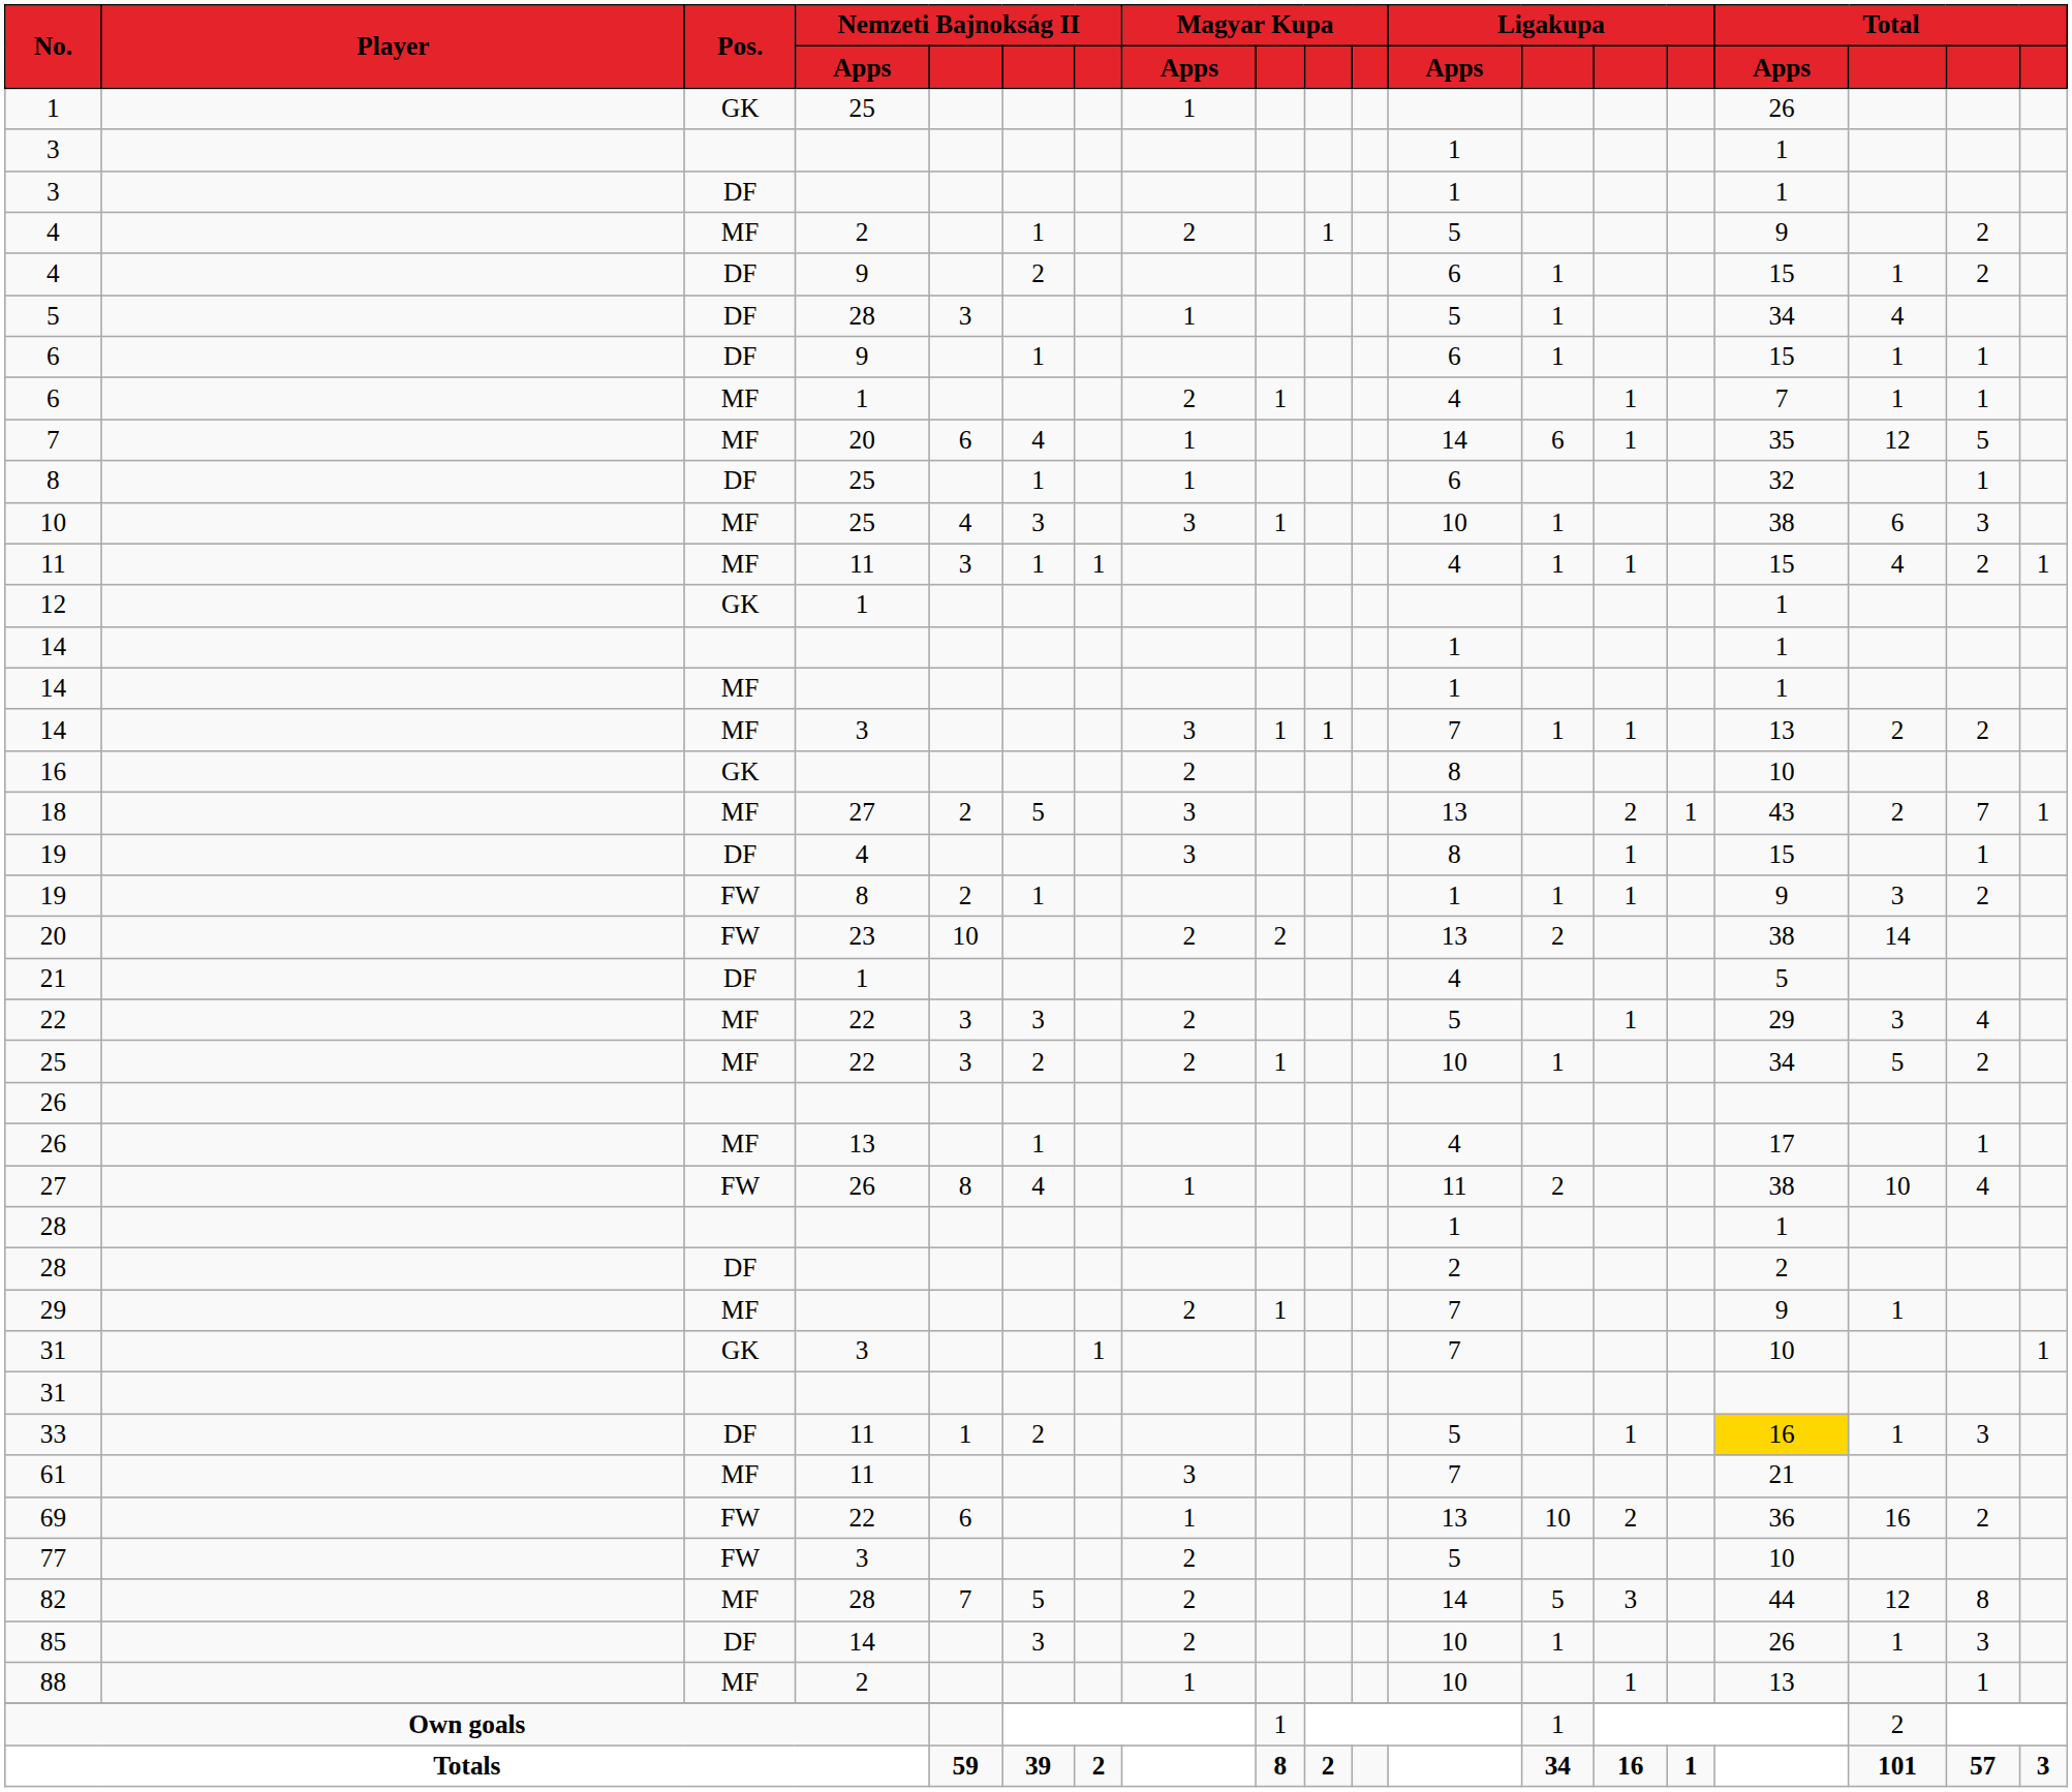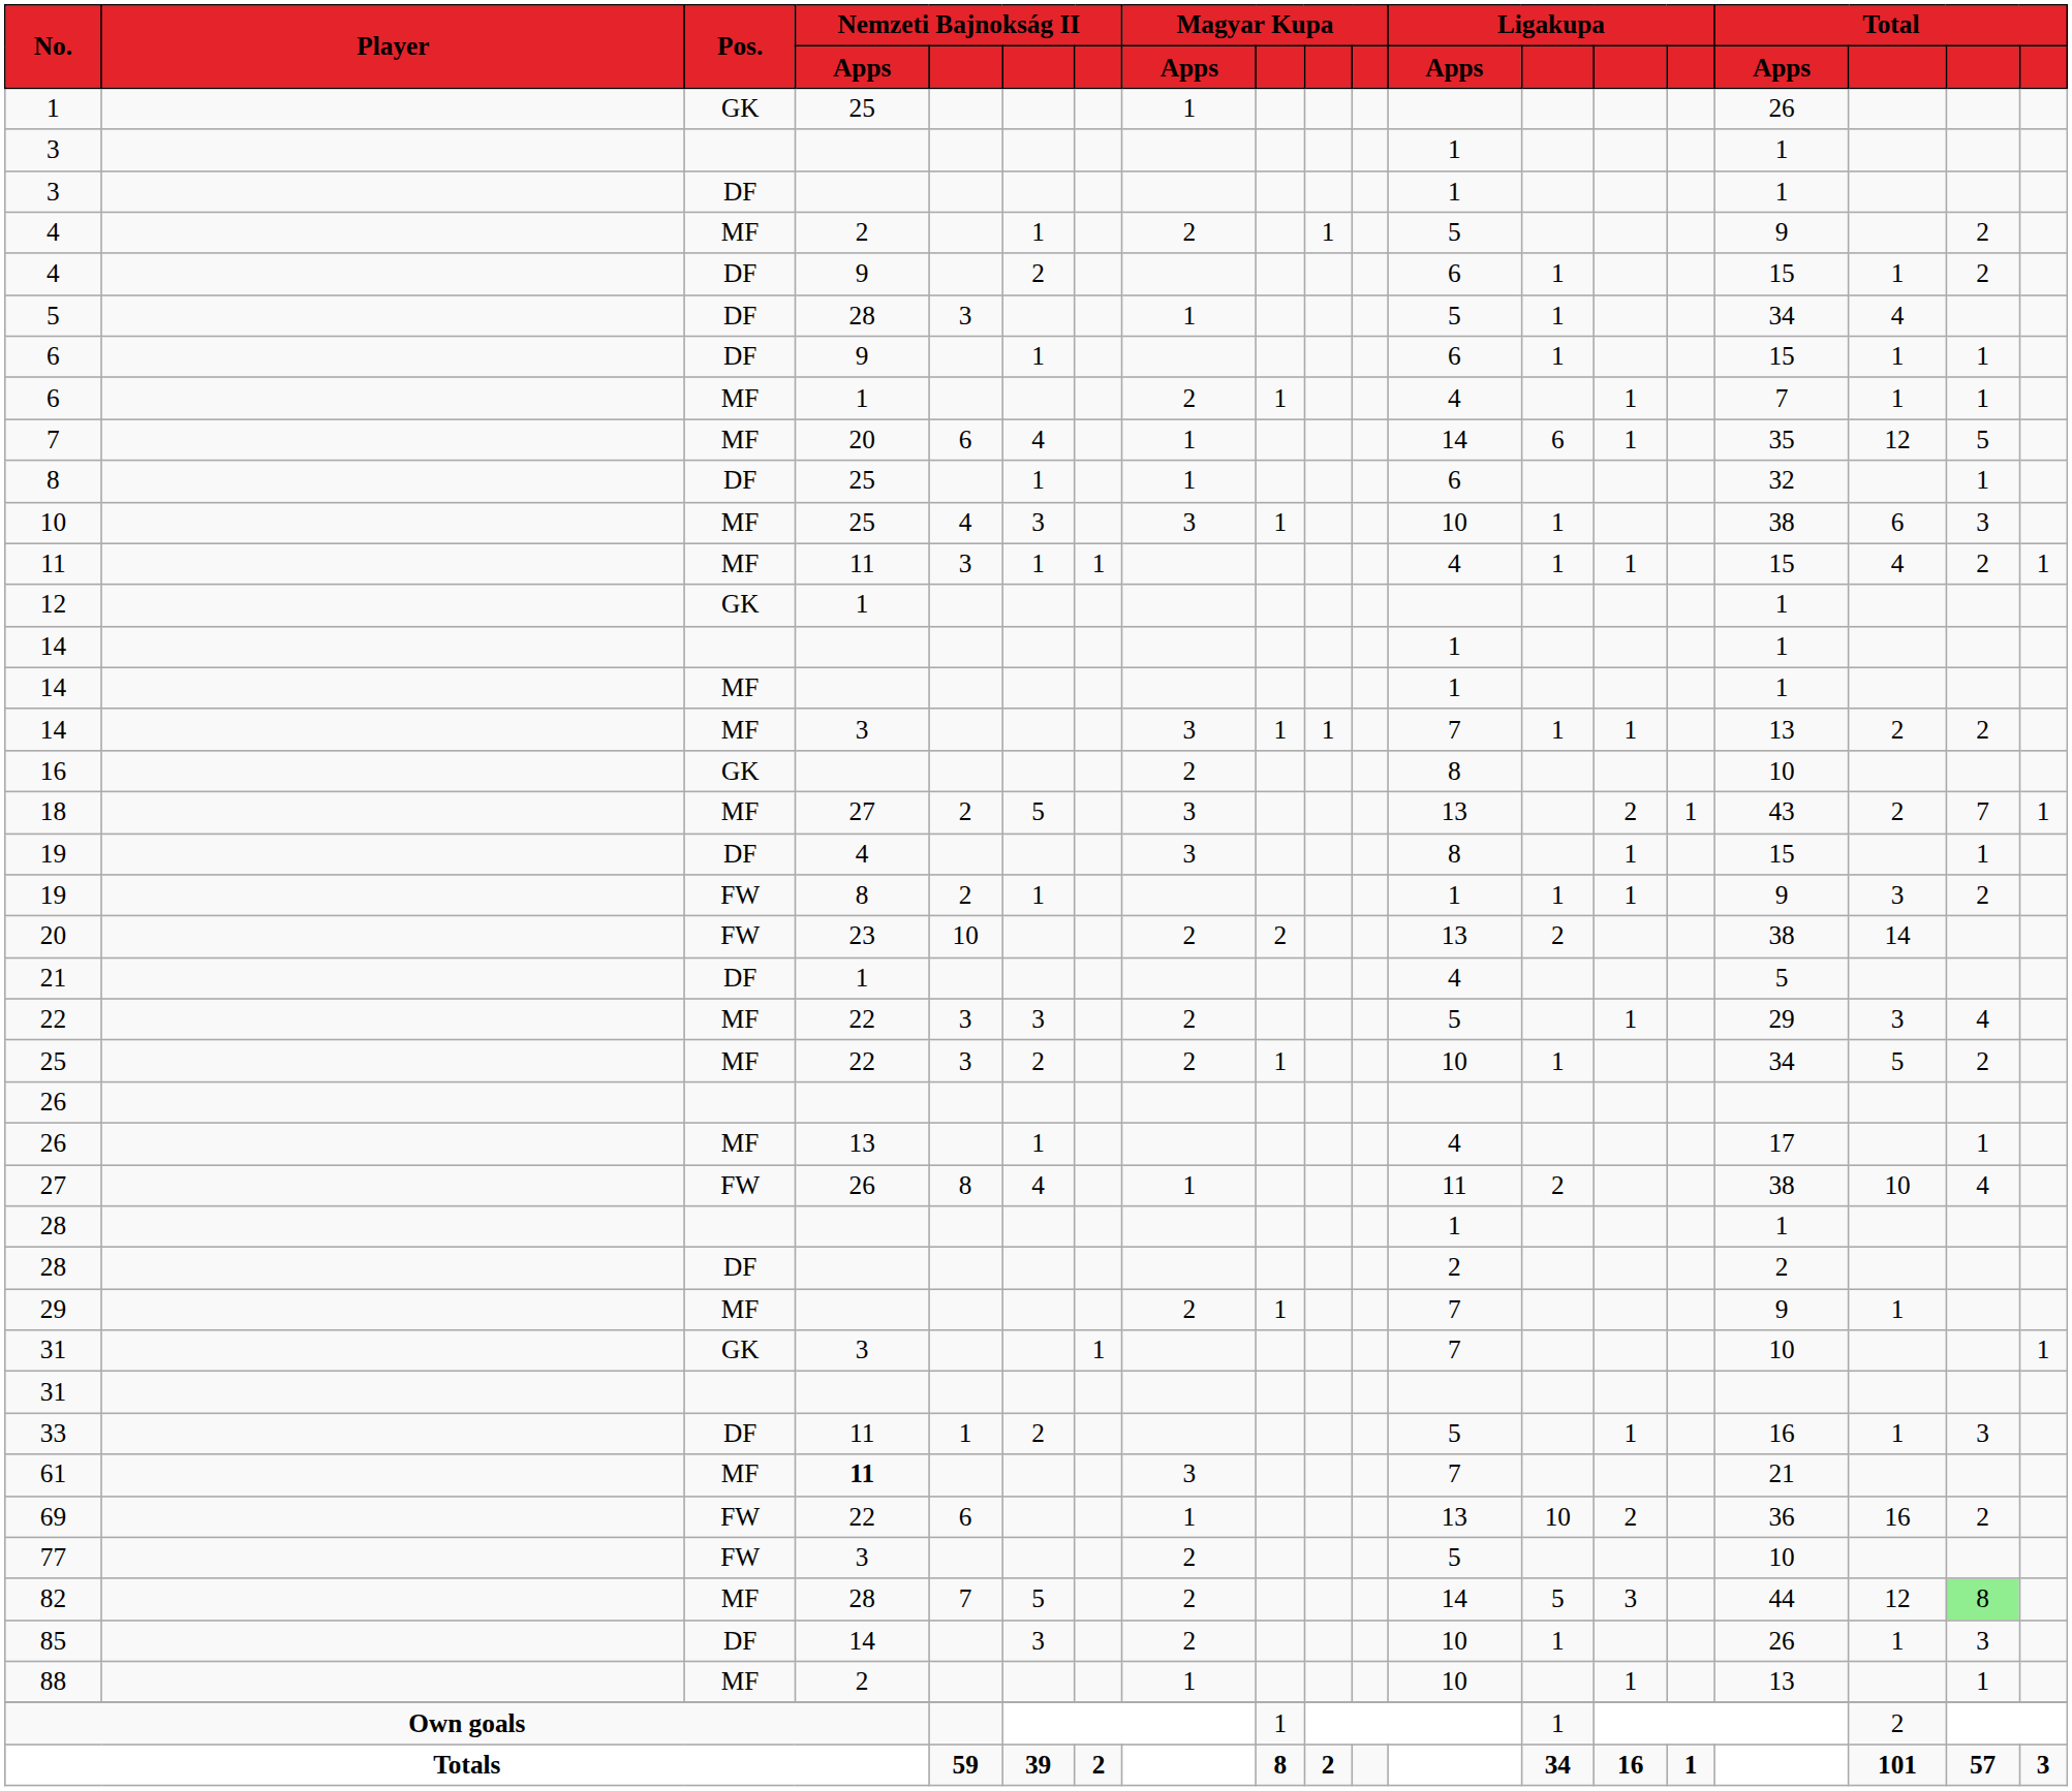33 | Total / Apps: gold background -> no background
61 | Nemzeti Bajnokság II / Apps: normal -> bold
82 | column 18: no background -> lightgreen background
